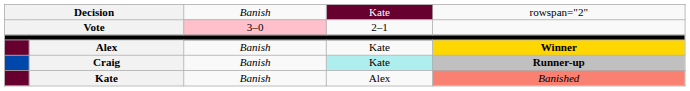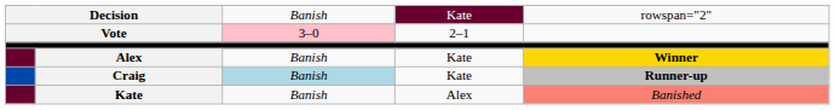Craig | column 3: no background -> lightblue background
Craig | column 4: paleturquoise background -> no background
